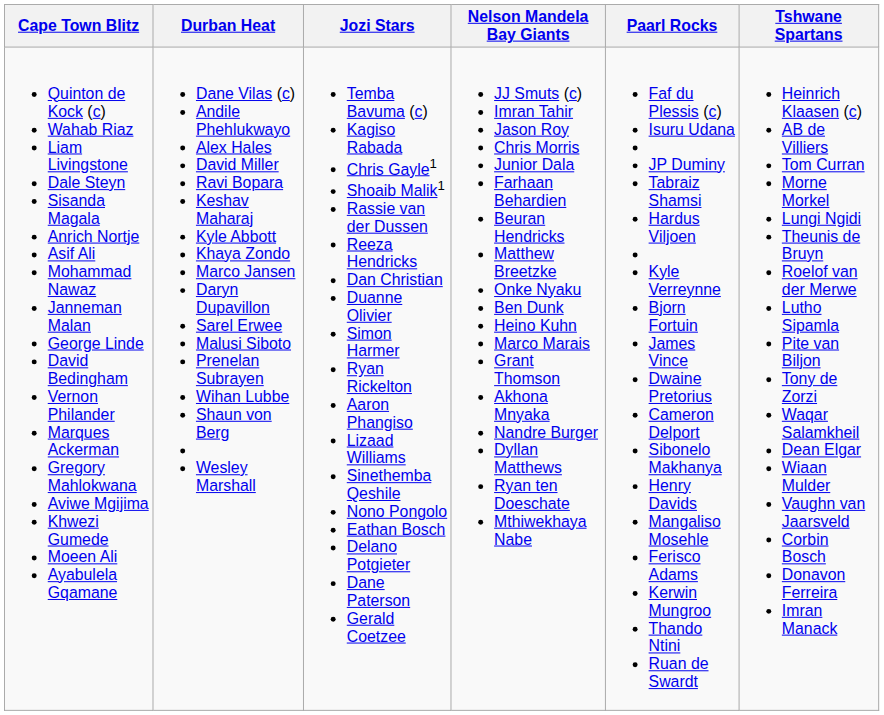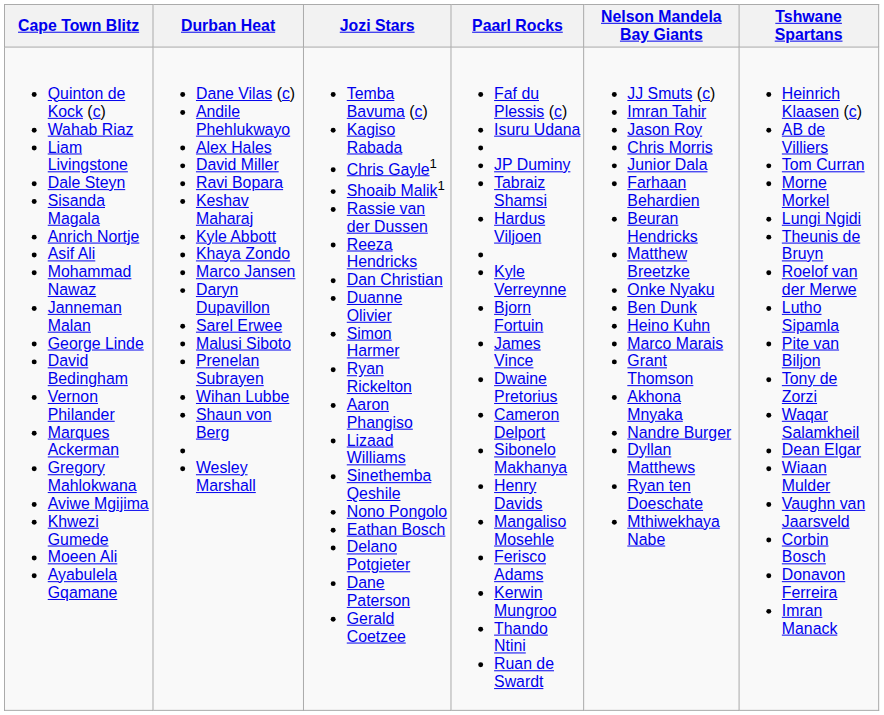columns swapped: Nelson Mandela Bay Giants <-> Paarl Rocks
